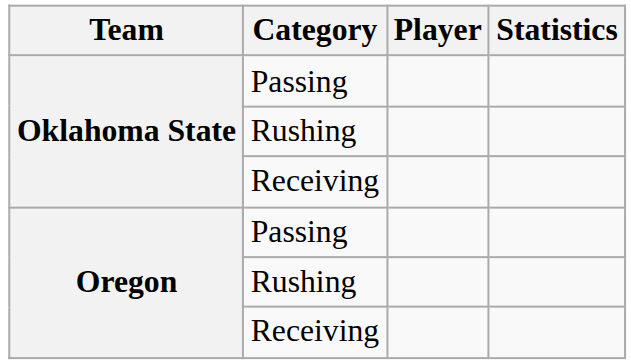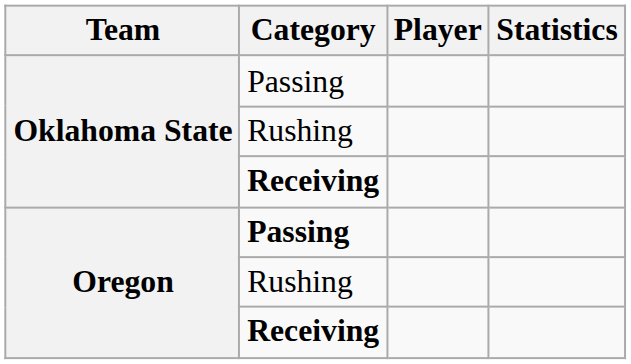Oklahoma State / Receiving | Category: normal -> bold
Oregon / Passing | Category: normal -> bold
Oregon / Receiving | Category: normal -> bold
